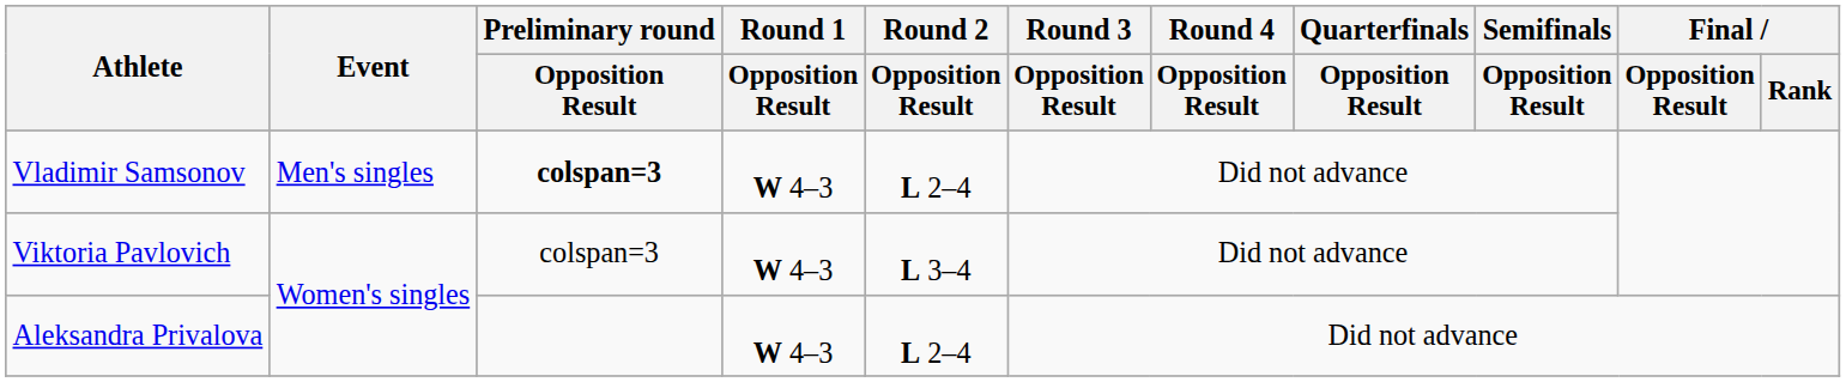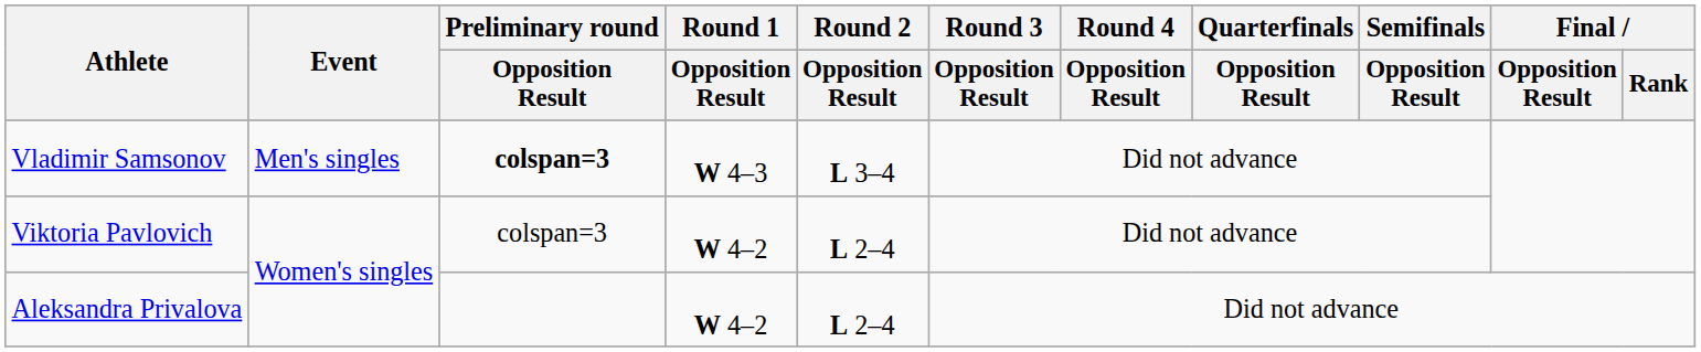Vladimir Samsonov | Round 2 / Opposition Result: L 2–4 -> L 3–4
Viktoria Pavlovich | Round 1 / Opposition Result: W 4–3 -> W 4–2
Viktoria Pavlovich | Round 2 / Opposition Result: L 3–4 -> L 2–4
Aleksandra Privalova | Round 1 / Opposition Result: W 4–3 -> W 4–2
